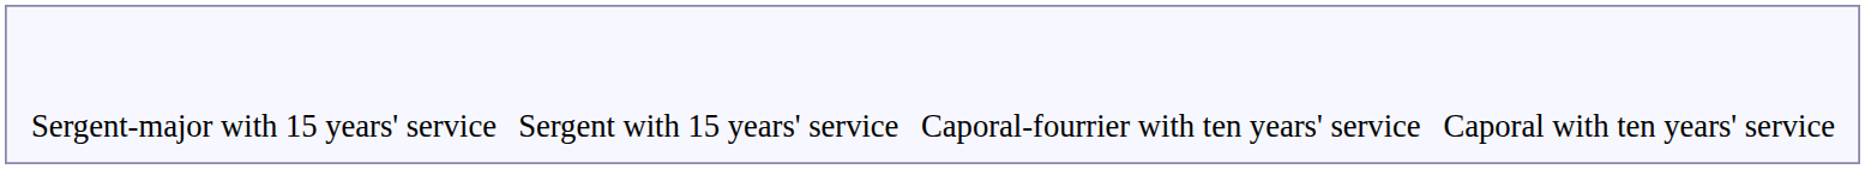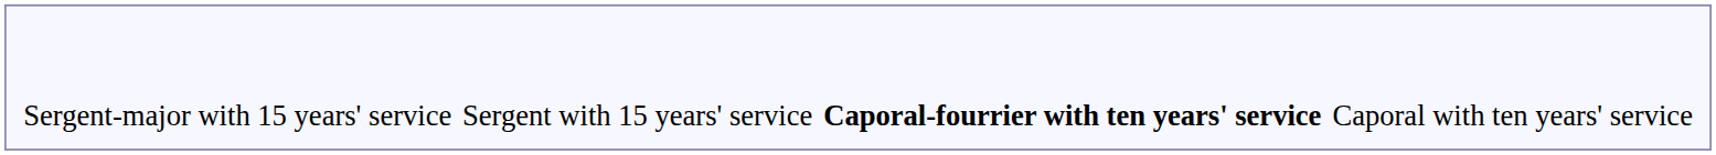Sergent-major with 15 years' service | column 3: normal -> bold
